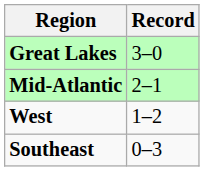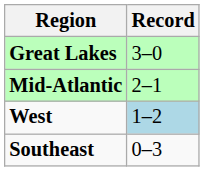West | Record: no background -> lightblue background
